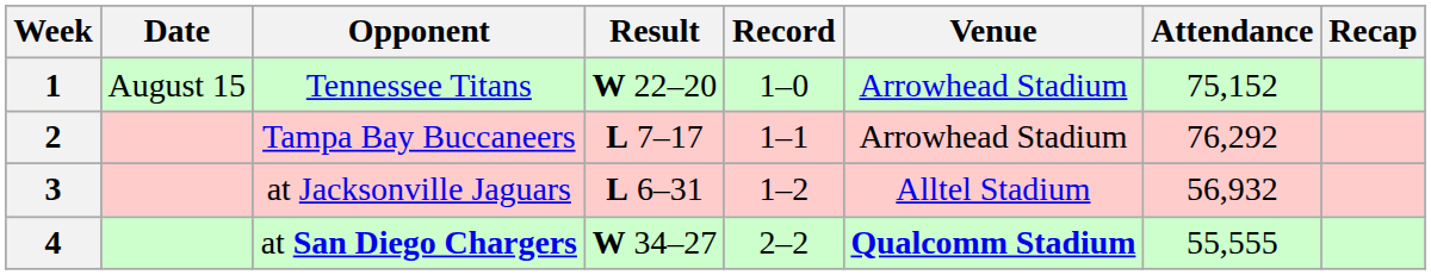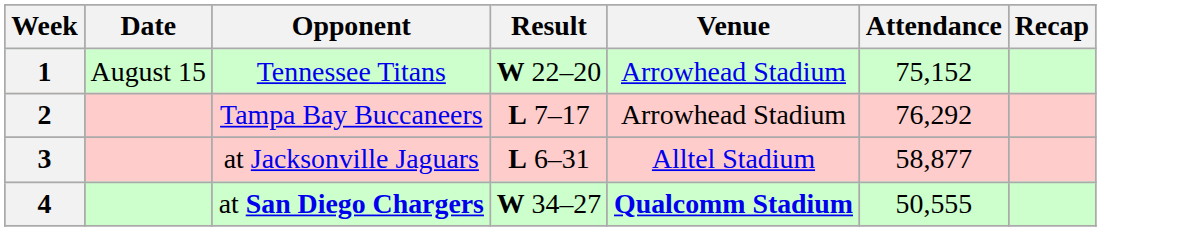- column: Record | 1–0 | 1–1 | 1–2 | 2–2
3 | Attendance: 56,932 -> 58,877
4 | Attendance: 55,555 -> 50,555
